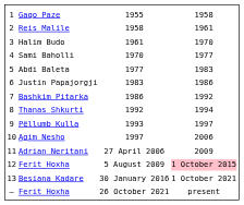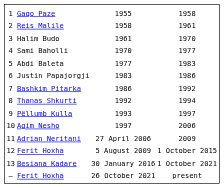12 / Ferit Hoxha | column 4: pink background -> no background
